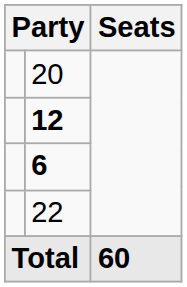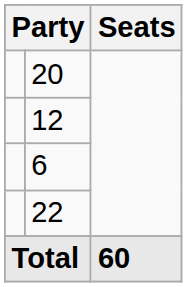12 | column 2: bold -> normal
6 | column 2: bold -> normal
